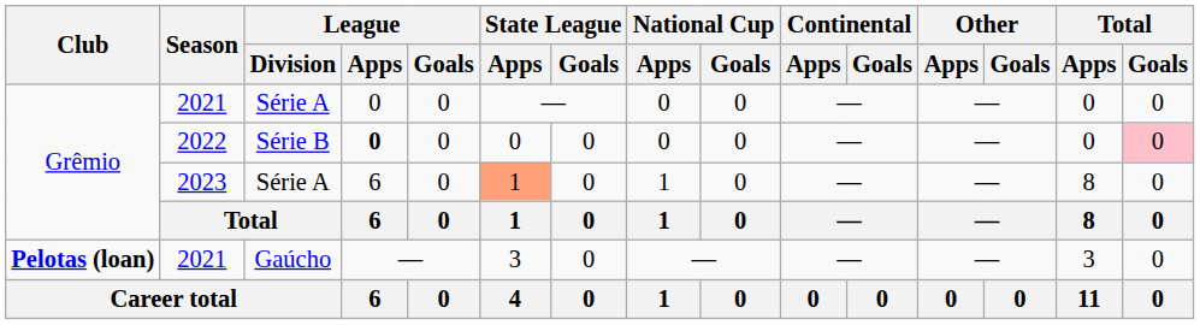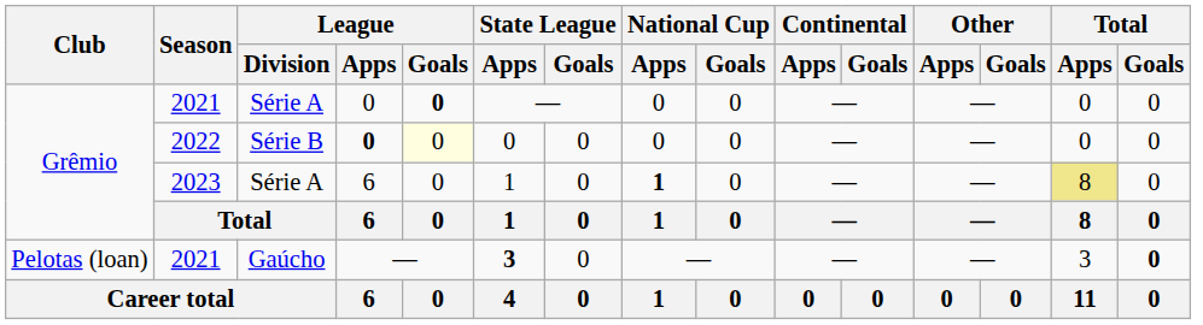2021 / Série A | League / Goals: normal -> bold
2022 | League / Goals: no background -> lightyellow background
2022 | Total / Goals: pink background -> no background
2023 | State League / Apps: lightsalmon background -> no background
2023 | National Cup / Apps: normal -> bold
2023 | Total / Apps: no background -> khaki background
2021 / Gaúcho | Club: bold -> normal
2021 / Gaúcho | State League / Apps: normal -> bold
2021 / Gaúcho | Total / Goals: normal -> bold
